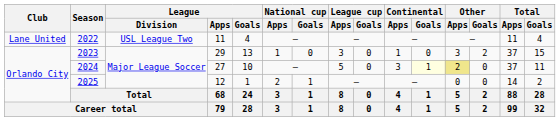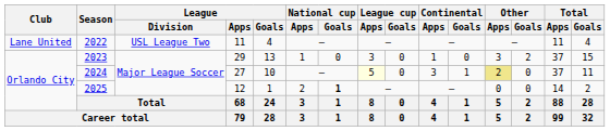2024 | League cup / Apps: no background -> lightyellow background
2024 | Continental / Goals: lightyellow background -> no background
2025 | National cup / Goals: normal -> bold
